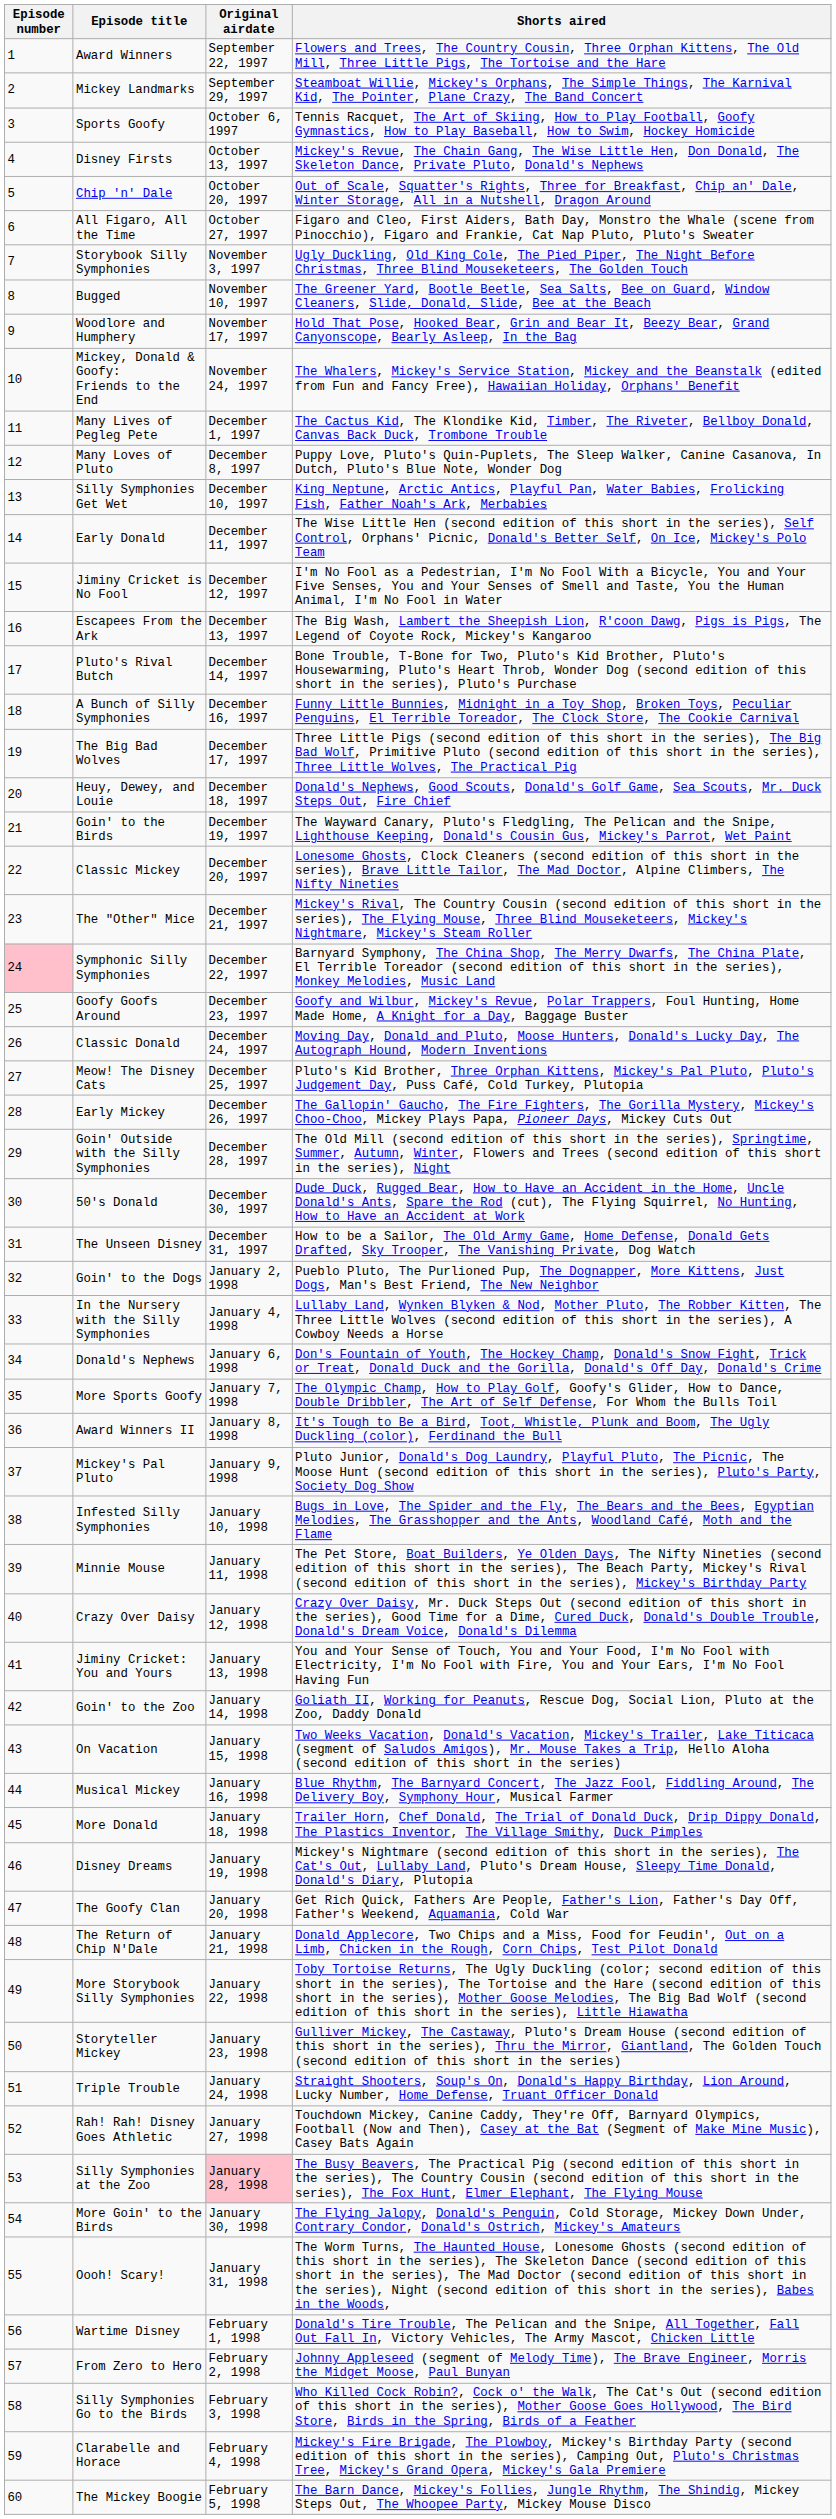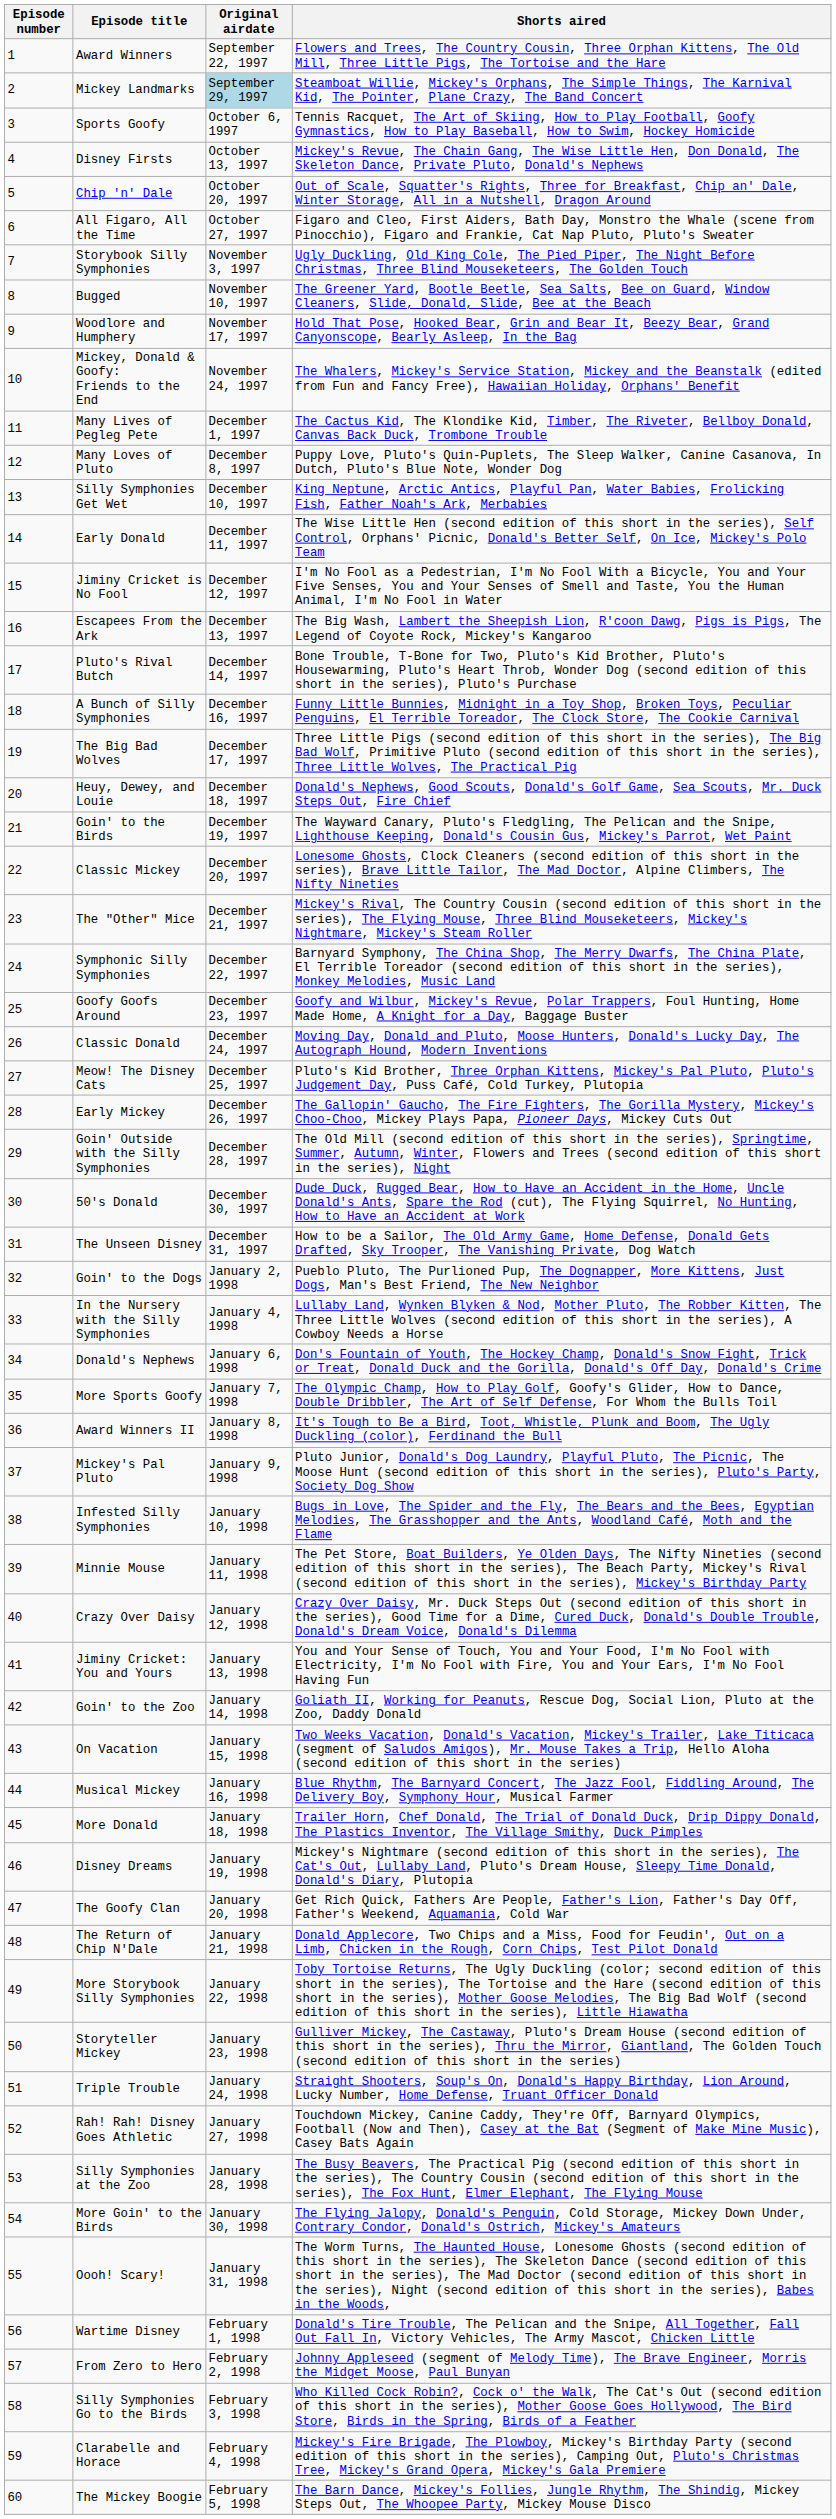Mickey Landmarks | Original airdate: no background -> lightblue background
Symphonic Silly Symphonies | Episode number: pink background -> no background
Silly Symphonies at the Zoo | Original airdate: pink background -> no background
